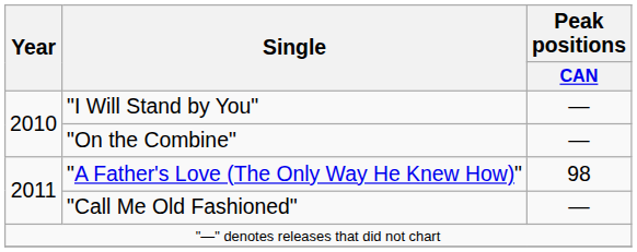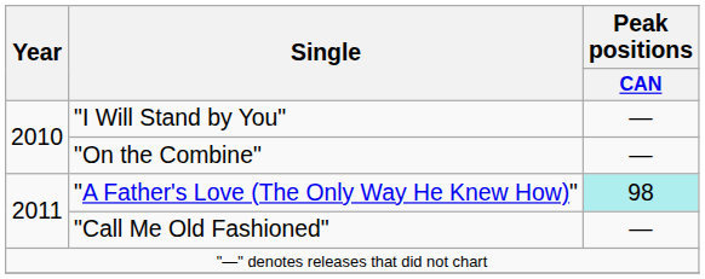"A Father's Love (The Only Way He Knew How)" | Peak positions / CAN: no background -> paleturquoise background
